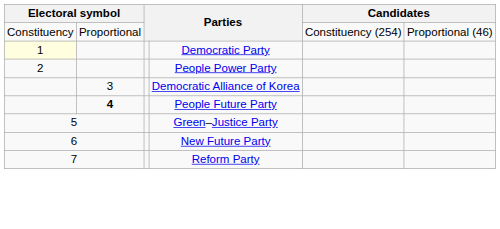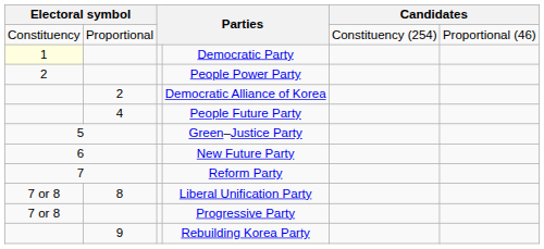Democratic Alliance of Korea | column 2: 3 -> 2
People Future Party | column 2: bold -> normal
+ row: 7 or 8 | 8 | Liberal Unification Party
+ row: 7 or 8 | Progressive Party
+ row: 9 | Rebuilding Korea Party
